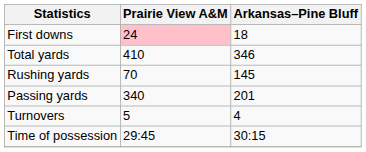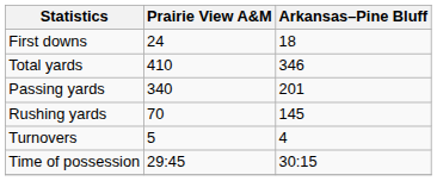First downs | Prairie View A&M: pink background -> no background
rows swapped: Rushing yards <-> Passing yards
